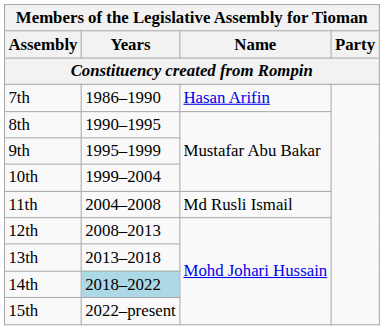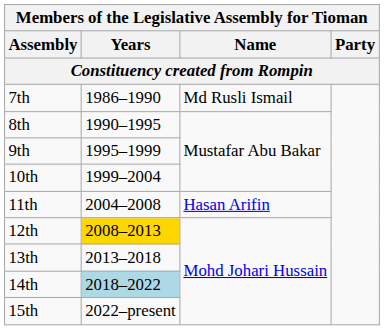7th | Name: Hasan Arifin -> Md Rusli Ismail
11th | Name: Md Rusli Ismail -> Hasan Arifin
12th | Years: no background -> gold background
